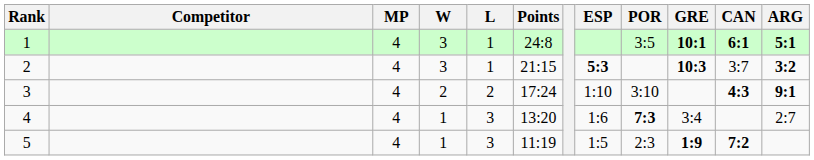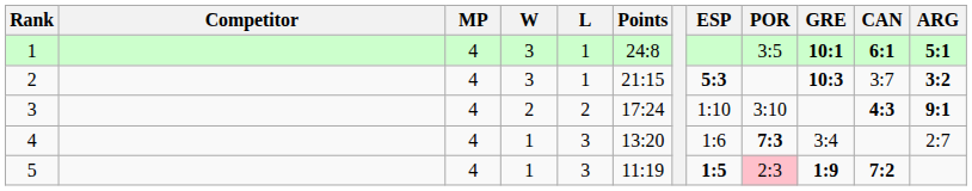5 | ESP: normal -> bold
5 | POR: no background -> pink background
